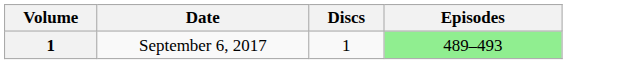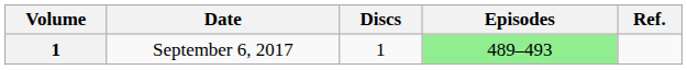+ column: Ref.
